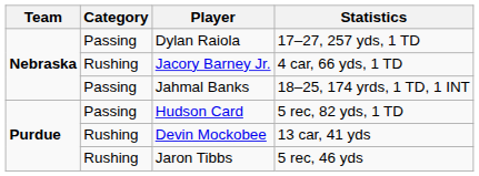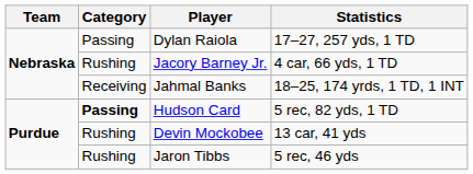Jahmal Banks | Category: Passing -> Receiving
Hudson Card | Category: normal -> bold
